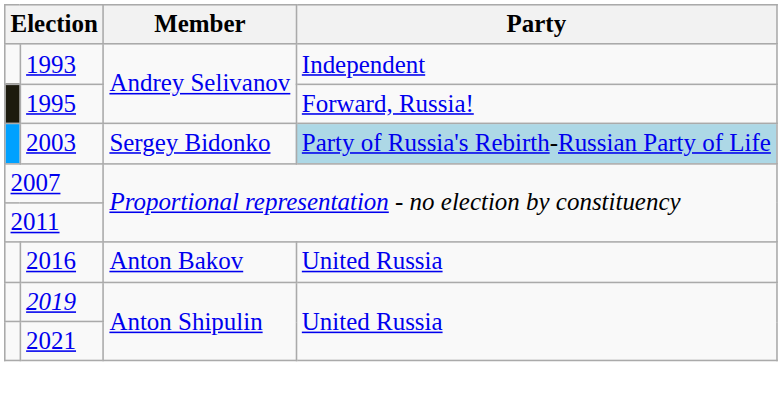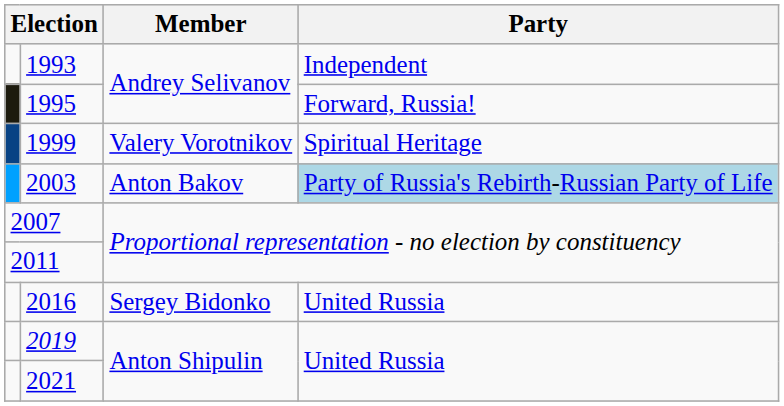+ row: 1999 | Valery Vorotnikov | Spiritual Heritage
2003 | Member: Sergey Bidonko -> Anton Bakov
2016 | Member: Anton Bakov -> Sergey Bidonko
